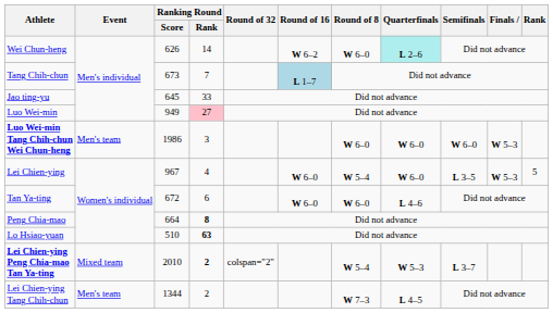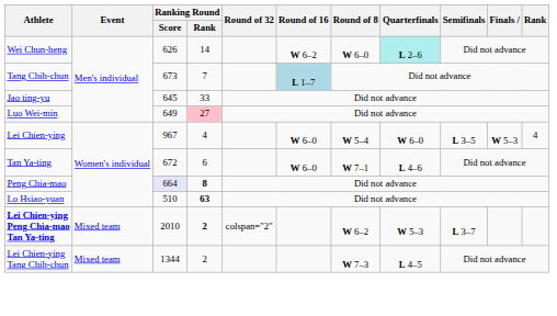Luo Wei-min | Ranking Round / Score: 949 -> 649
- row: Luo Wei-min Tang Chih-chun Wei Chun-heng | Men's team | 1986 | 3 | W 6–0 | W 6–0 | W 6–0 | W 5–3
Lei Chien-ying | Rank: 5 -> 4
Tan Ya-ting | Round of 8: W 6–0 -> W 7–1
Peng Chia-mao | Ranking Round / Score: no background -> lavender background
Lei Chien-ying Peng Chia-mao Tan Ya-ting | Round of 8: W 5–4 -> W 6–2
Lei Chien-ying Tang Chih-chun | Event: Men's team -> Mixed team
